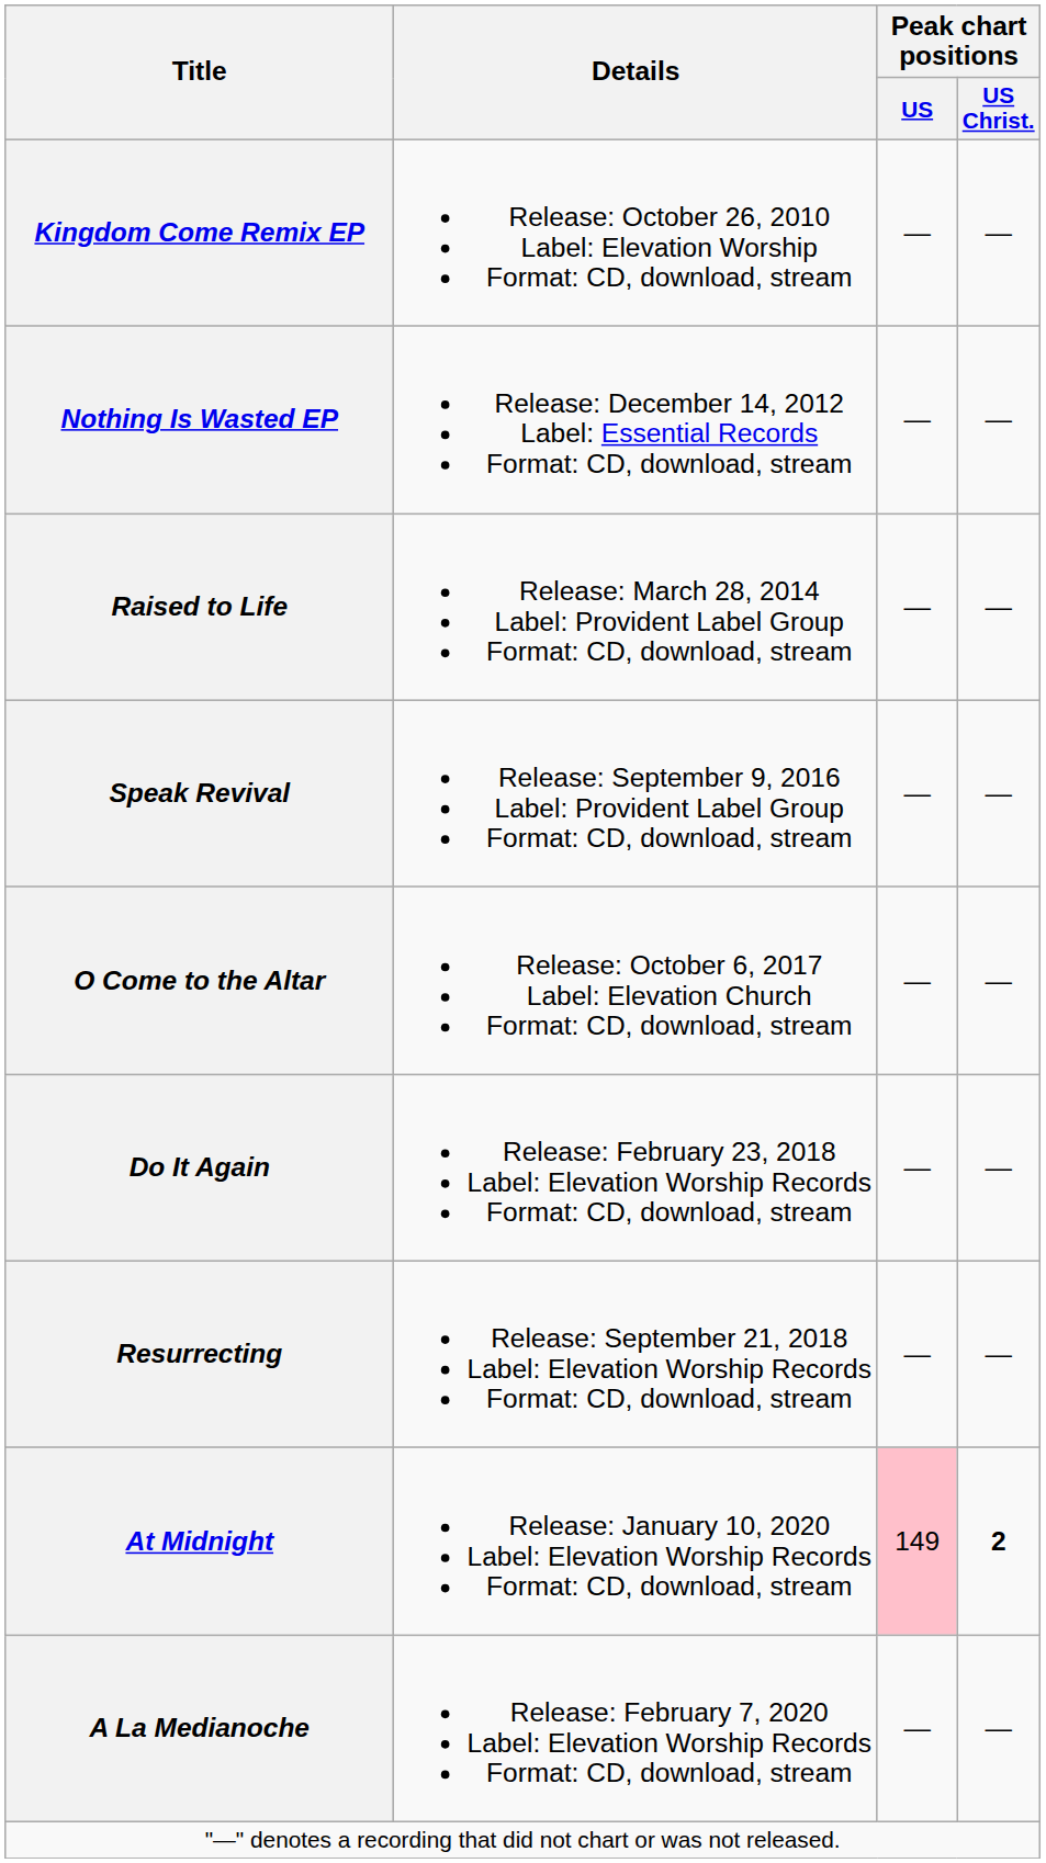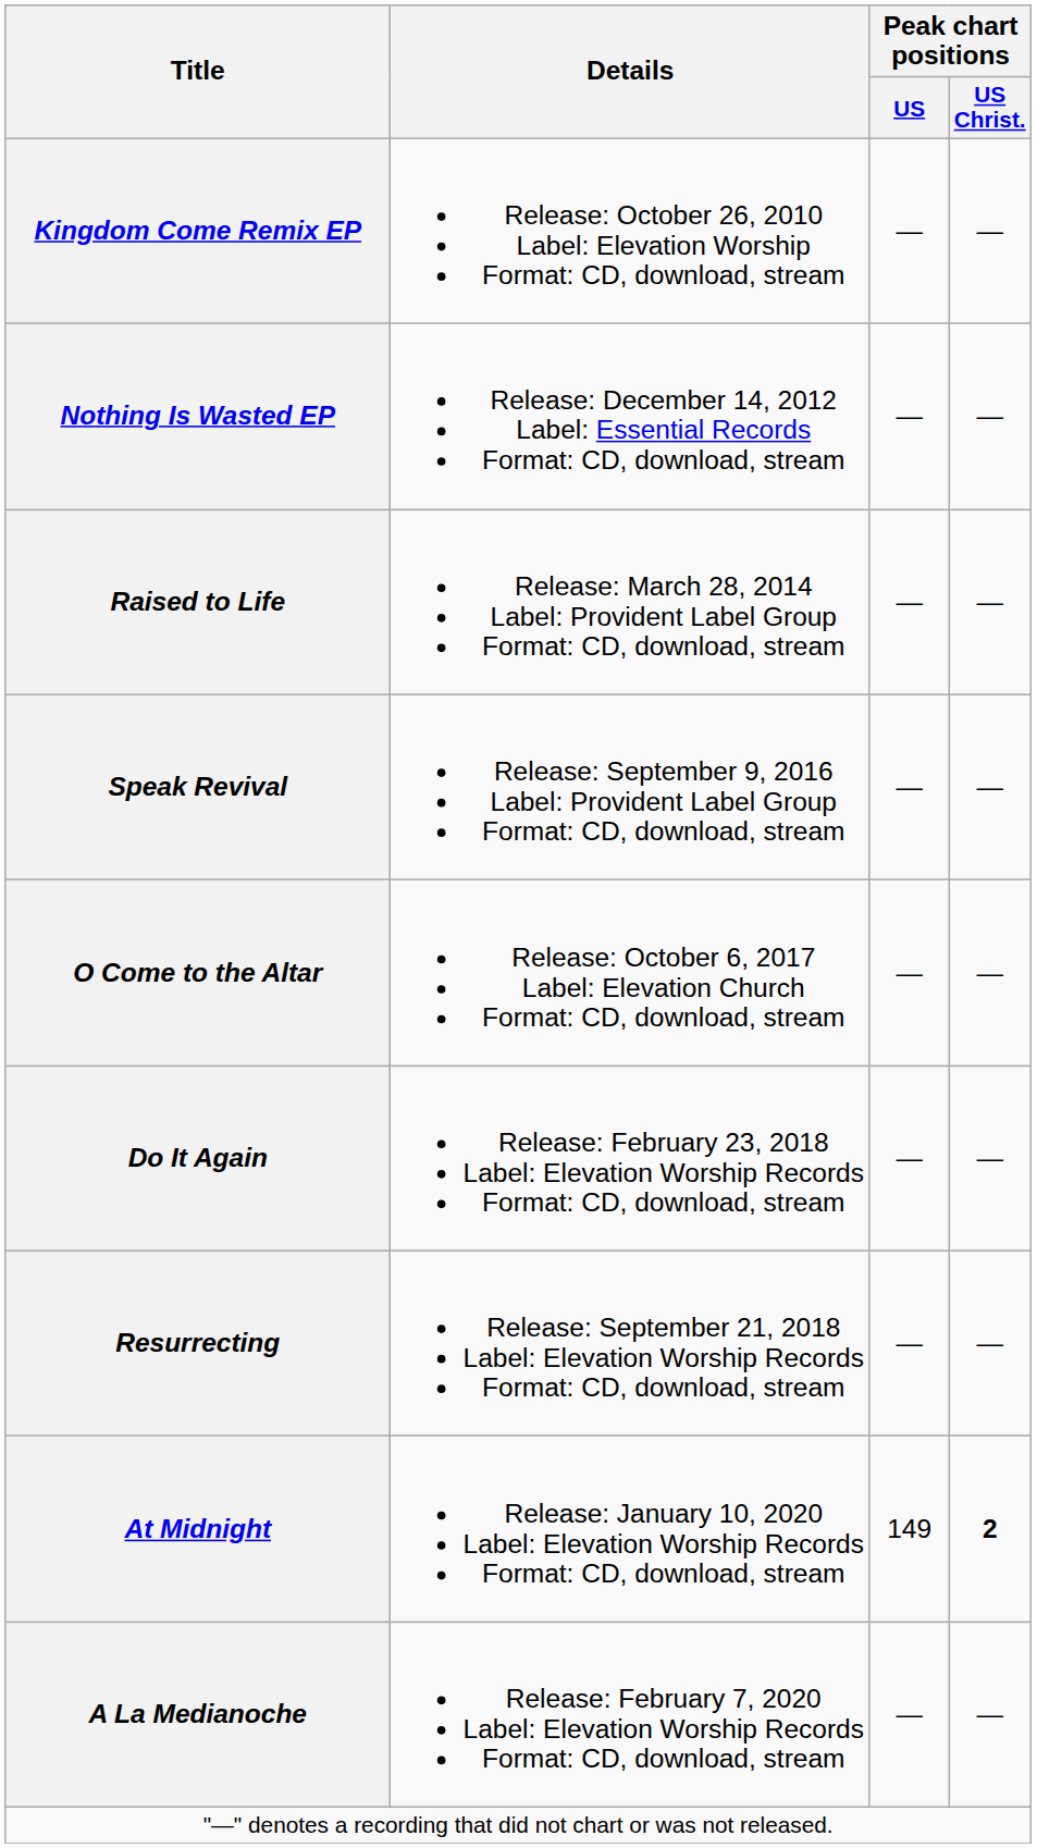At Midnight | Peak chart positions / US: pink background -> no background
